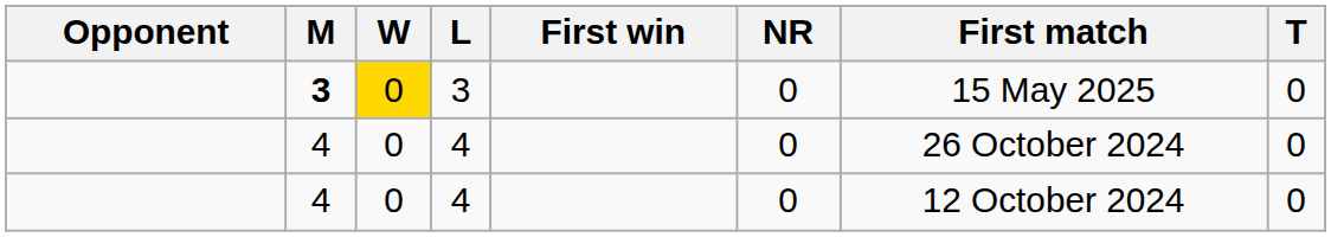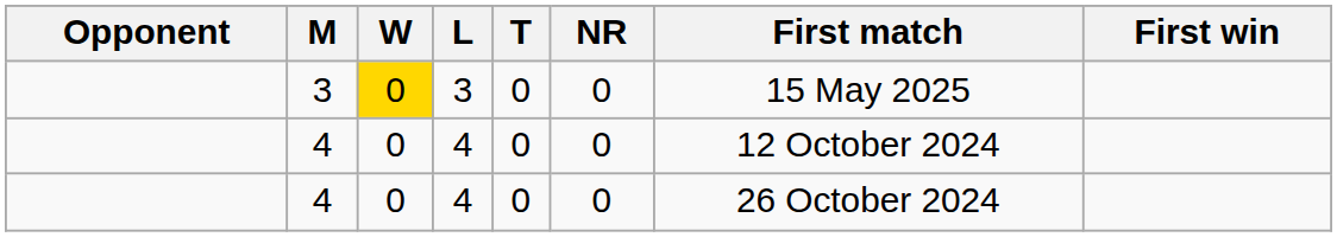columns swapped: T <-> First win
row 2 | M: bold -> normal
row 3 | First match: 26 October 2024 -> 12 October 2024
row 4 | First match: 12 October 2024 -> 26 October 2024
